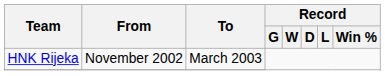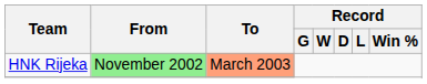HNK Rijeka | From: no background -> lightgreen background
HNK Rijeka | To: no background -> lightsalmon background
